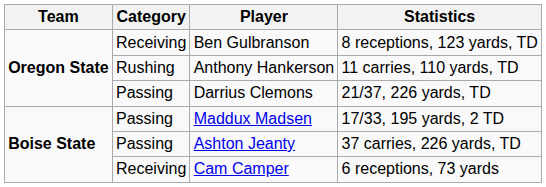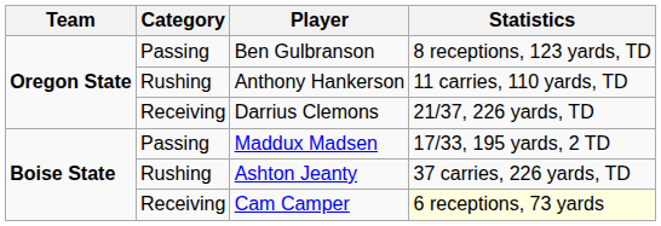Ben Gulbranson | Category: Receiving -> Passing
Darrius Clemons | Category: Passing -> Receiving
Ashton Jeanty | Category: Passing -> Rushing
Cam Camper | Statistics: no background -> lightyellow background
